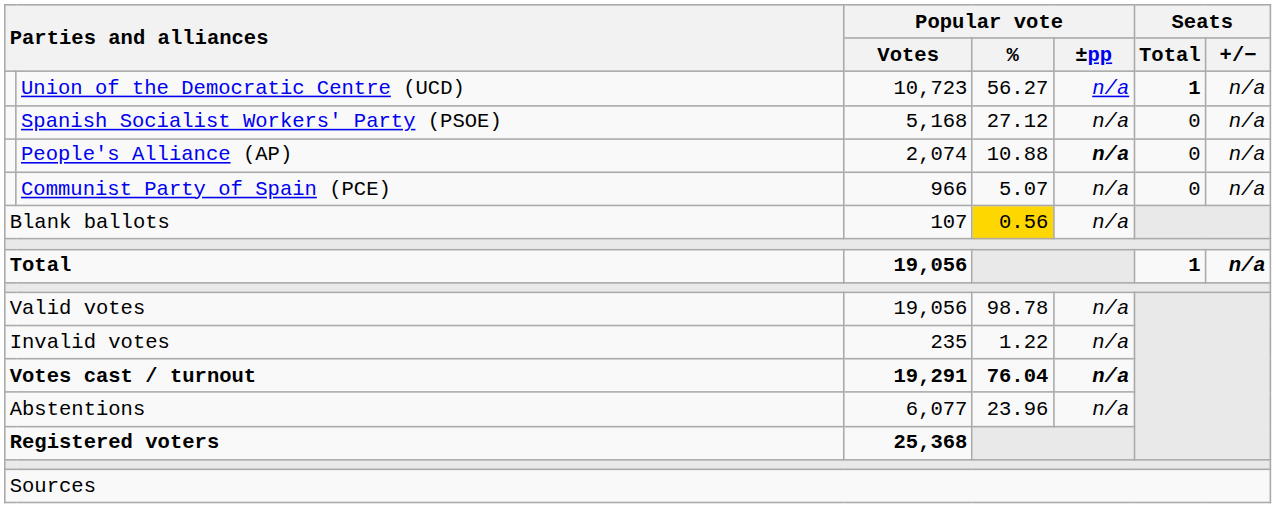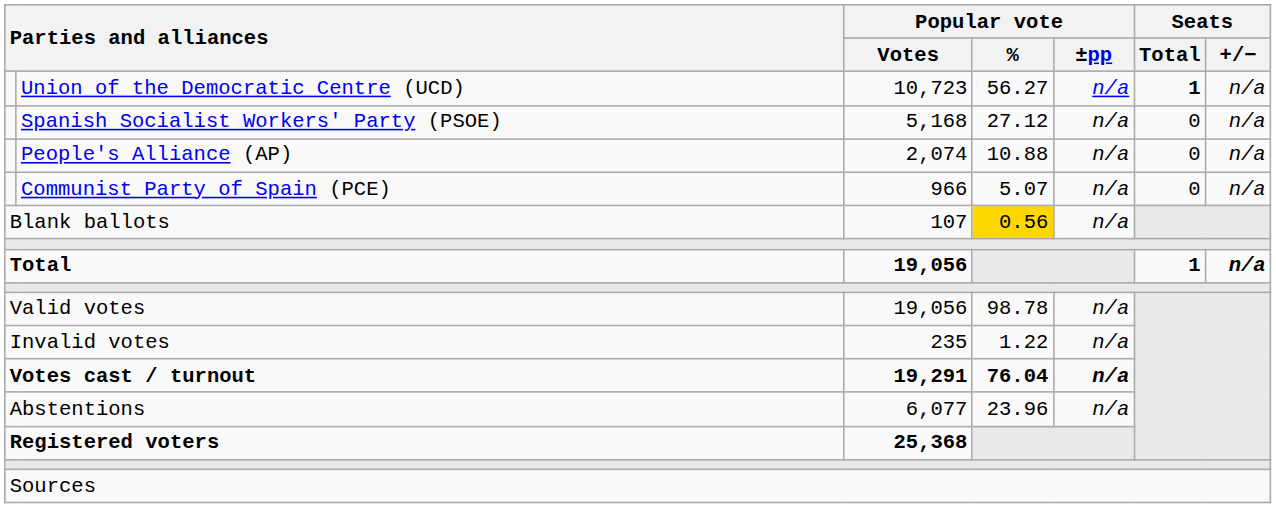People's Alliance (AP) | Popular vote / ±pp: bold -> normal
